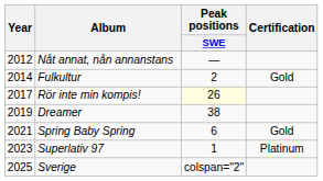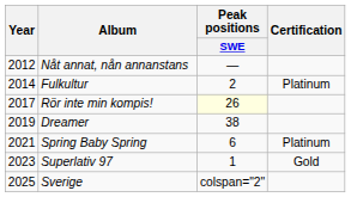Fulkultur | Certification: Gold -> Platinum
Spring Baby Spring | Certification: Gold -> Platinum
Superlativ 97 | Certification: Platinum -> Gold
